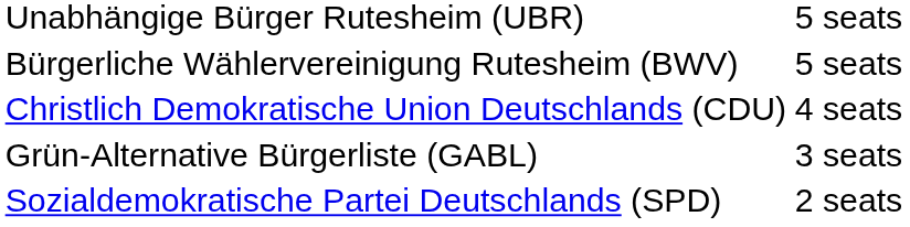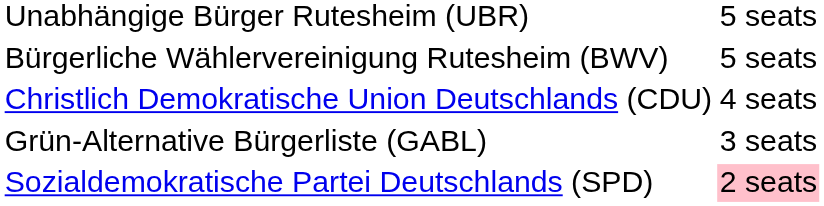Sozialdemokratische Partei Deutschlands (SPD) | column 2: no background -> pink background
